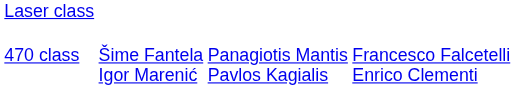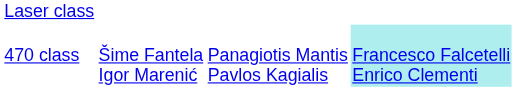470 class | column 4: no background -> paleturquoise background
